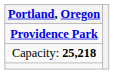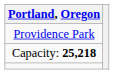Providence Park | Portland, Oregon: bold -> normal
